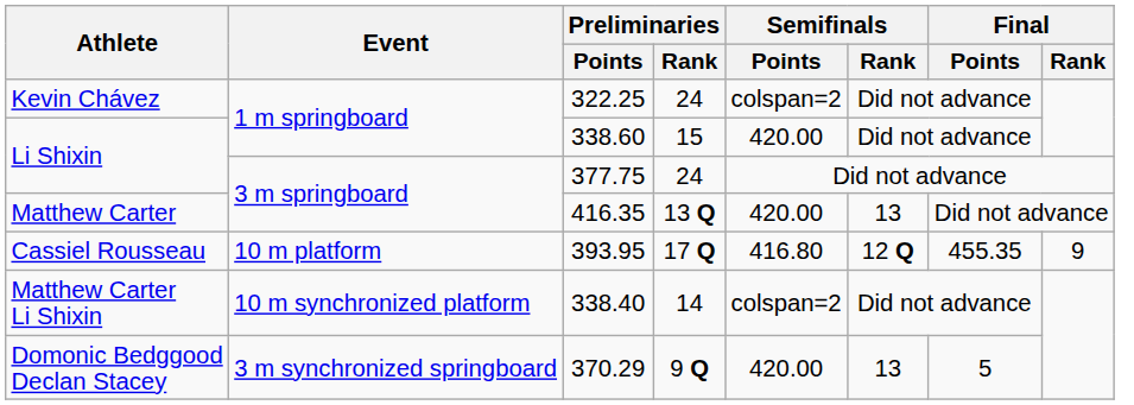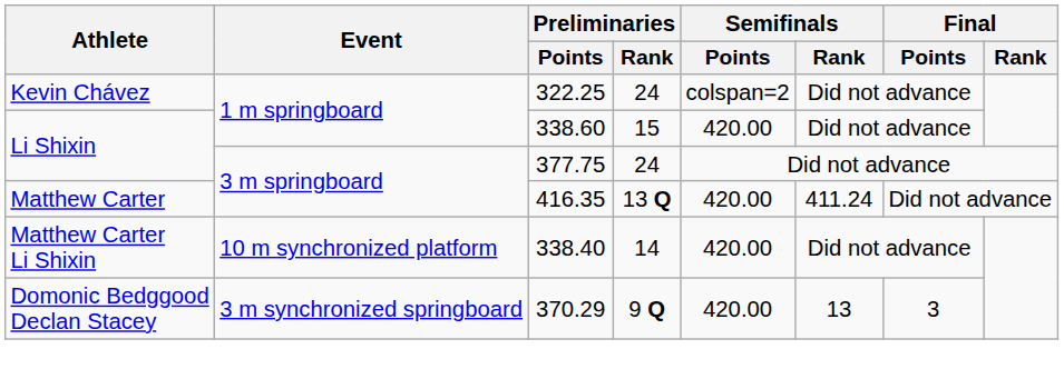416.35 | Semifinals / Rank: 13 -> 411.24
- row: Cassiel Rousseau | 10 m platform | 393.95 | 17 Q | 416.80 | 12 Q | 455.35 | 9
338.40 | Semifinals / Points: colspan=2 -> 420.00
370.29 | Final / Points: 5 -> 3
